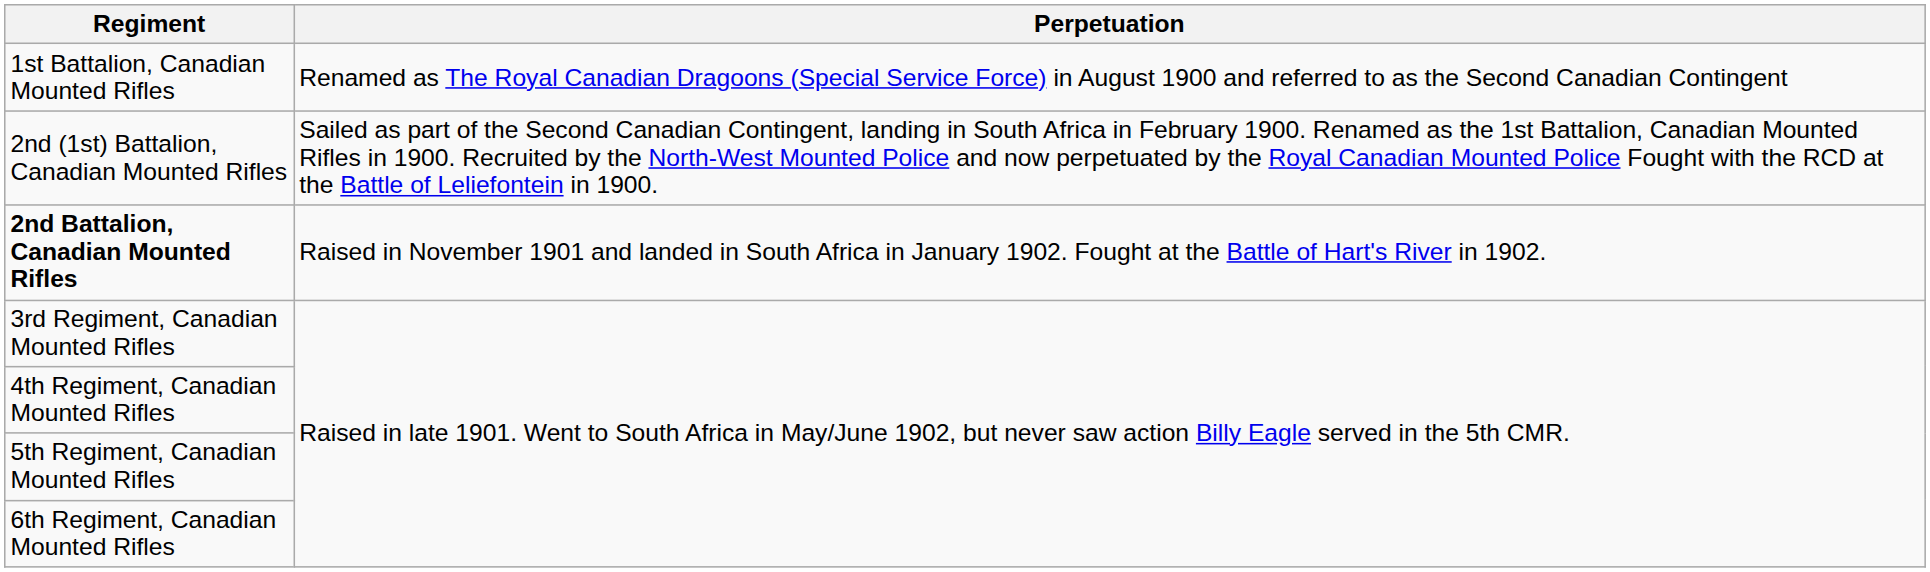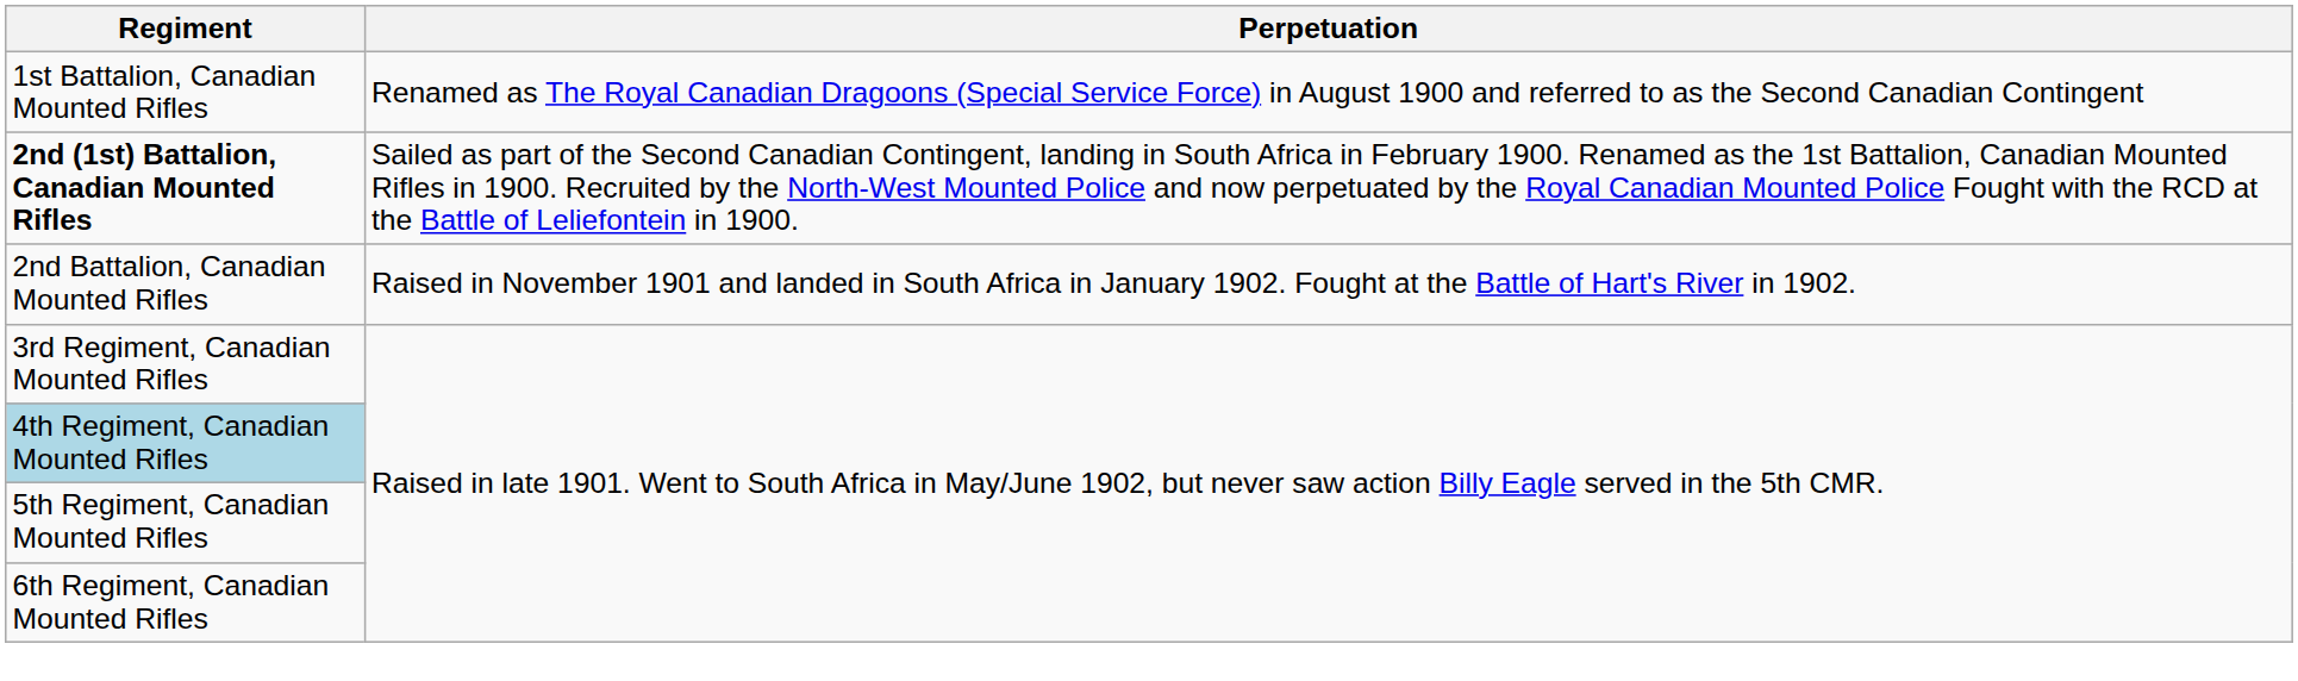2nd (1st) Battalion, Canadian Mounted Rifles | Regiment: normal -> bold
2nd Battalion, Canadian Mounted Rifles | Regiment: bold -> normal
4th Regiment, Canadian Mounted Rifles | Regiment: no background -> lightblue background
